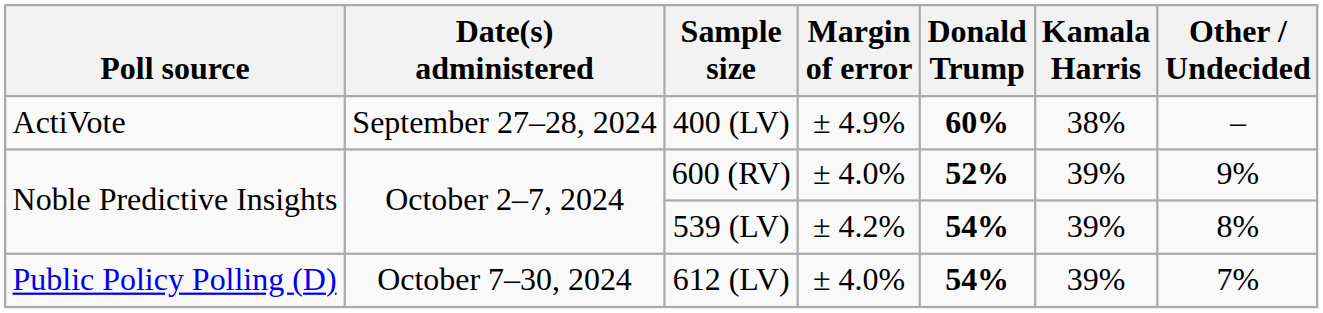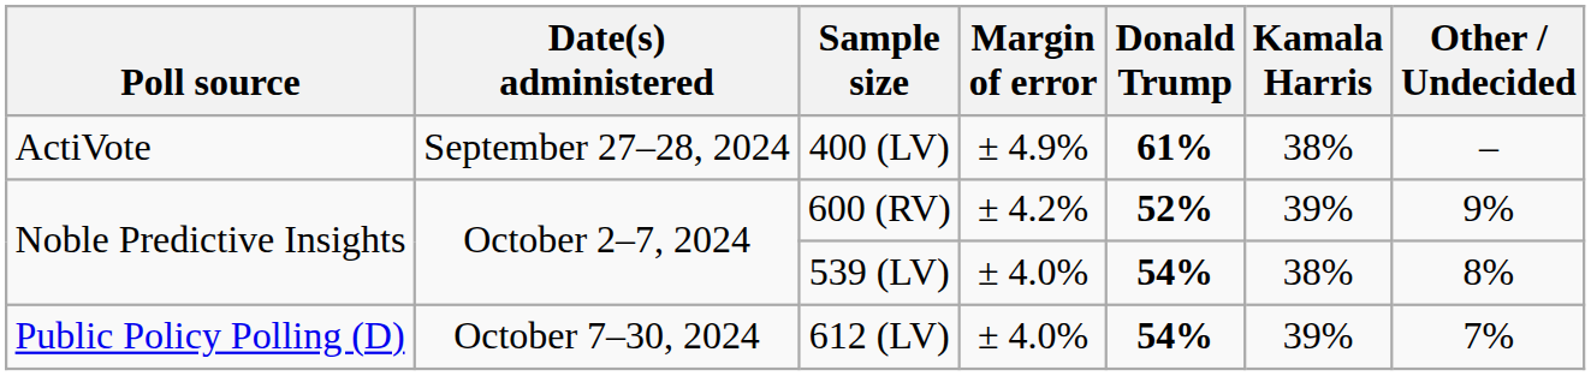400 (LV) | Donald Trump: 60% -> 61%
600 (RV) | Margin of error: ± 4.0% -> ± 4.2%
539 (LV) | Margin of error: ± 4.2% -> ± 4.0%
539 (LV) | Kamala Harris: 39% -> 38%
